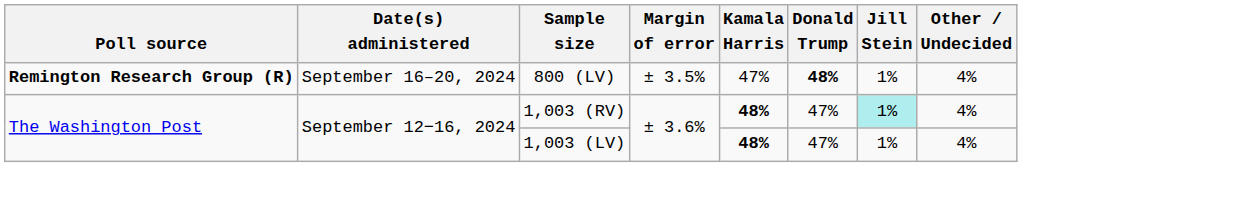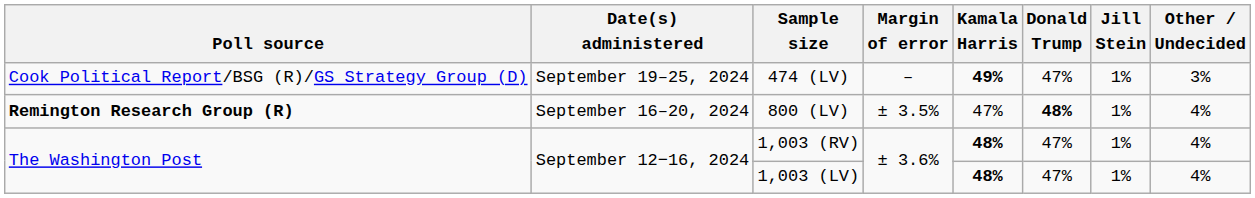+ row: Cook Political Report/BSG (R)/GS Strategy Group (D) | September 19–25, 2024 | 474 (LV) | – | 49% | 47% | 1% | 3%
1,003 (RV) | Jill Stein: paleturquoise background -> no background
